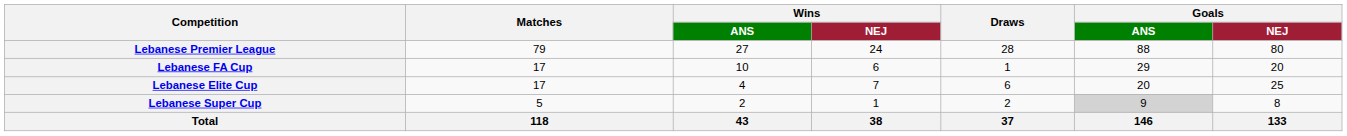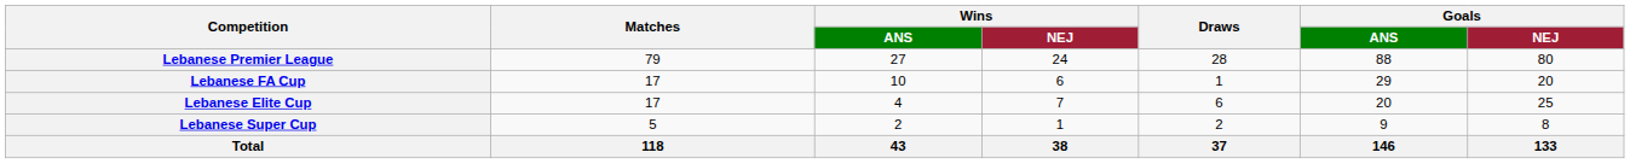Lebanese Super Cup | Goals / ANS: lightgrey background -> no background
